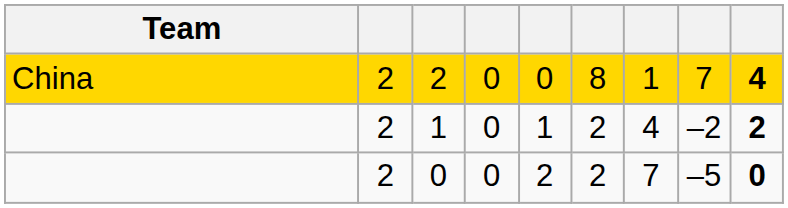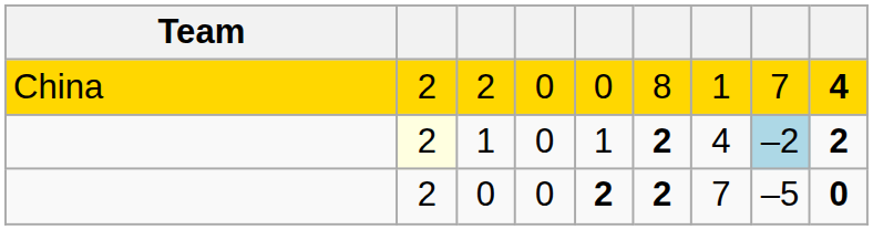row 3 | column 2: no background -> lightyellow background
row 3 | column 6: normal -> bold
row 3 | column 8: no background -> lightblue background
row 4 | column 5: normal -> bold
row 4 | column 6: normal -> bold
